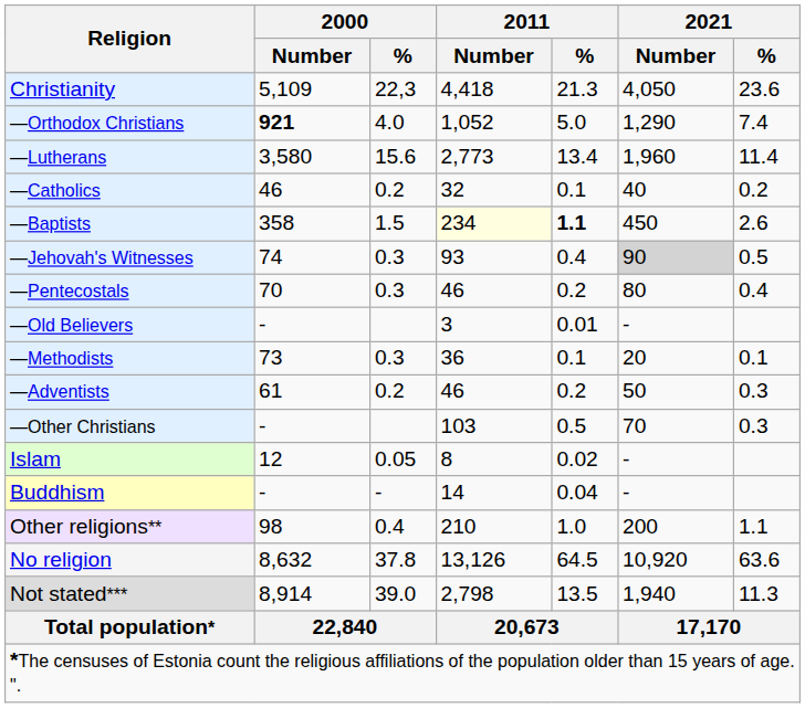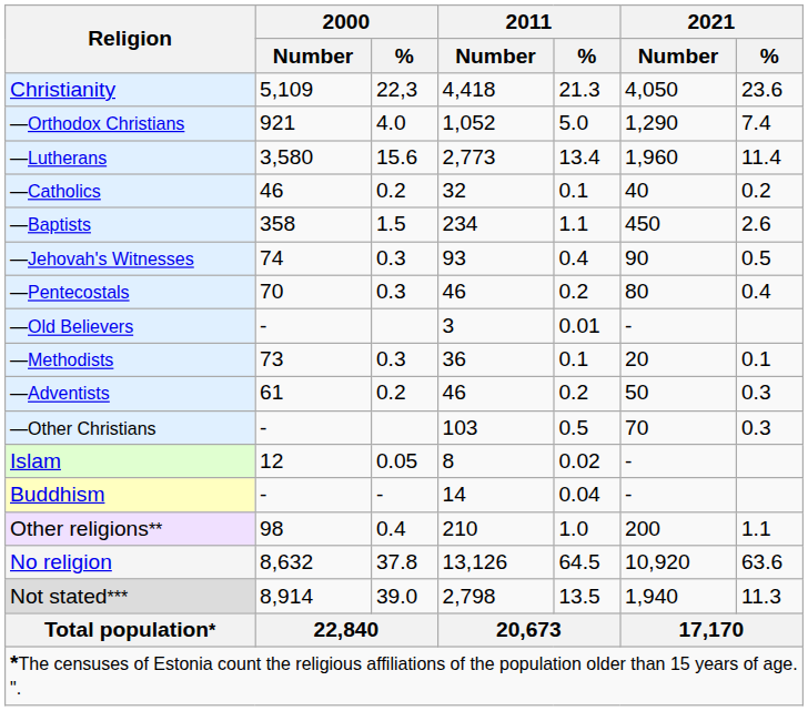—Orthodox Christians | 2000 / Number: bold -> normal
—Baptists | 2011 / Number: lightyellow background -> no background
—Baptists | 2011 / %: bold -> normal
—Jehovah's Witnesses | 2021 / Number: lightgrey background -> no background
